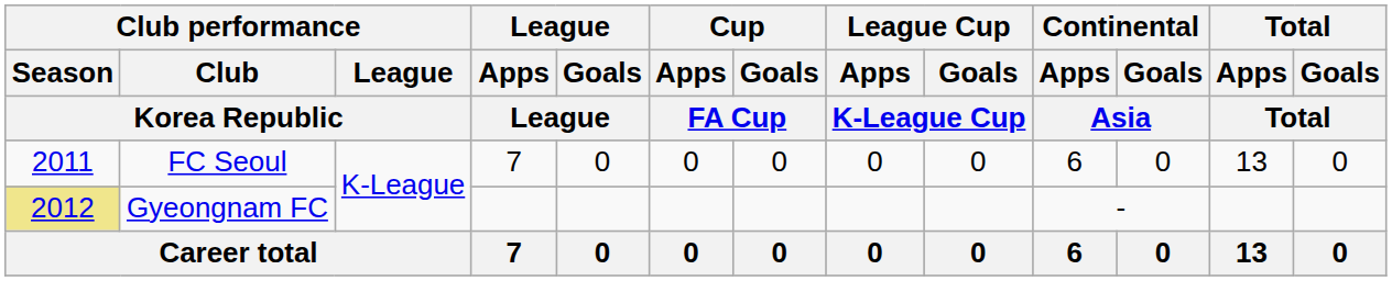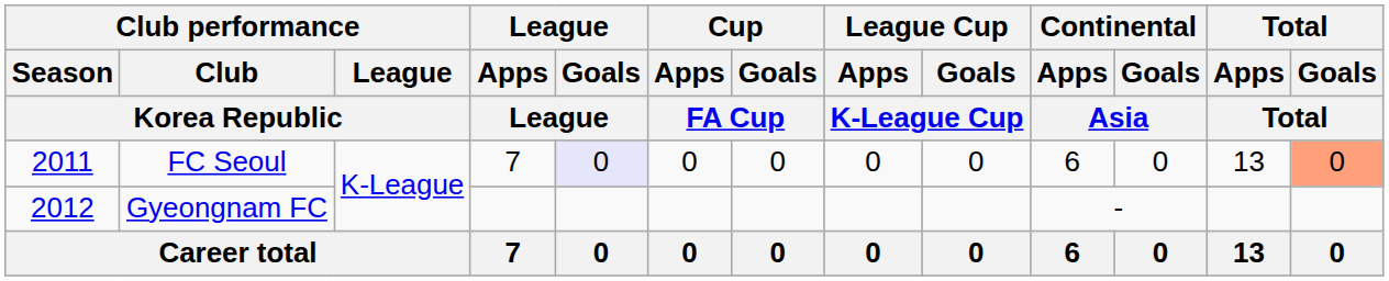FC Seoul | League / Goals / League: no background -> lavender background
FC Seoul | Total / Goals / Total: no background -> lightsalmon background
Gyeongnam FC | Club performance / Season / Korea Republic: khaki background -> no background
